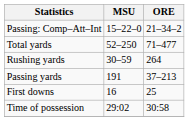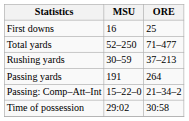rows swapped: First downs <-> Passing: Comp–Att–Int
Rushing yards | ORE: 264 -> 37–213
Passing yards | ORE: 37–213 -> 264
